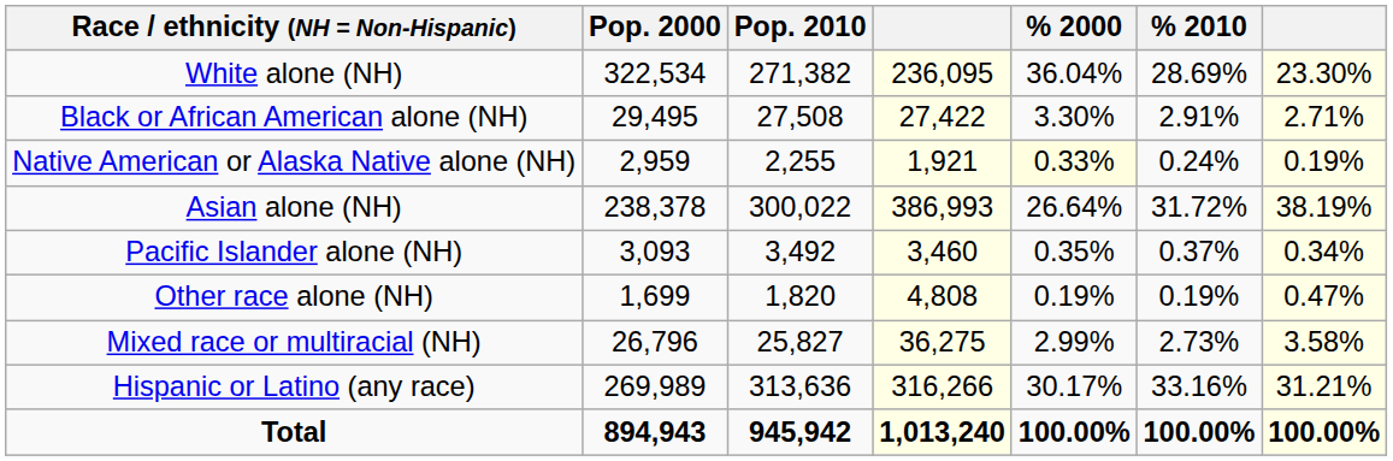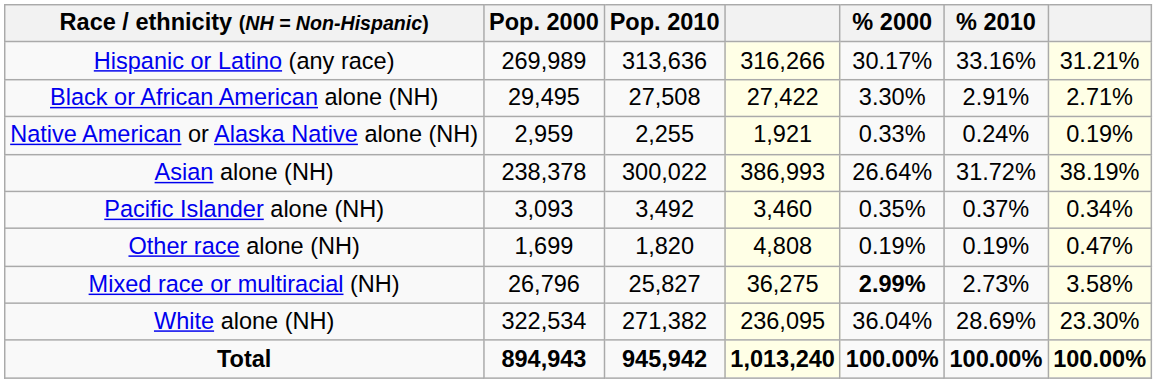rows swapped: White alone (NH) <-> Hispanic or Latino (any race)
Native American or Alaska Native alone (NH) | % 2000: lightyellow background -> no background
Mixed race or multiracial (NH) | % 2000: normal -> bold
